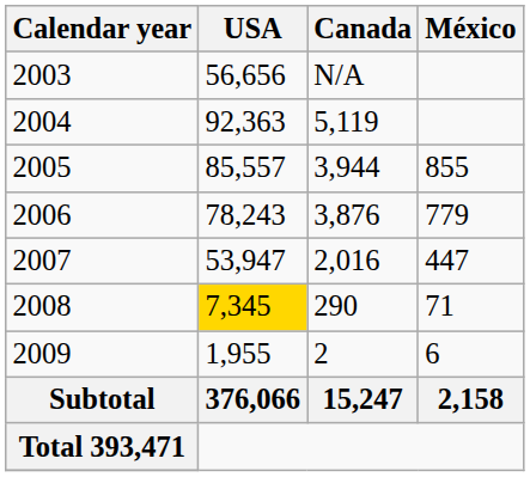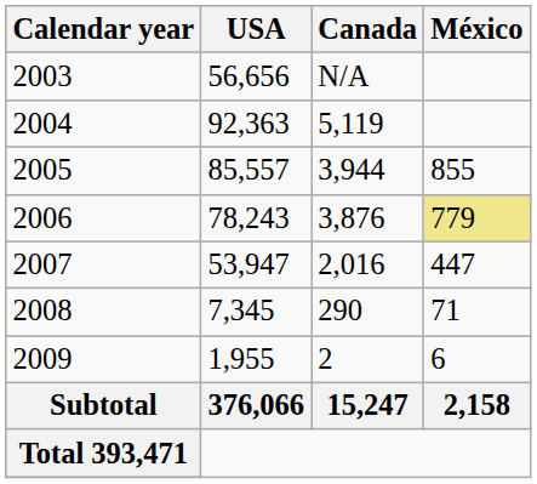2006 | México: no background -> khaki background
2008 | USA: gold background -> no background
